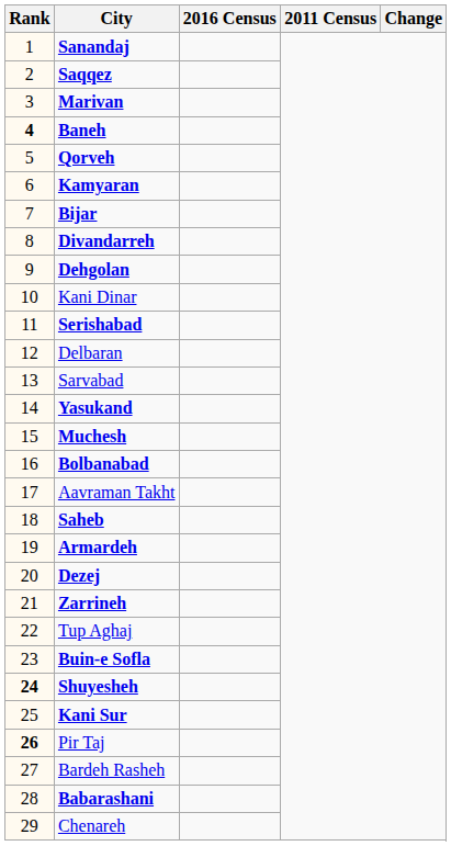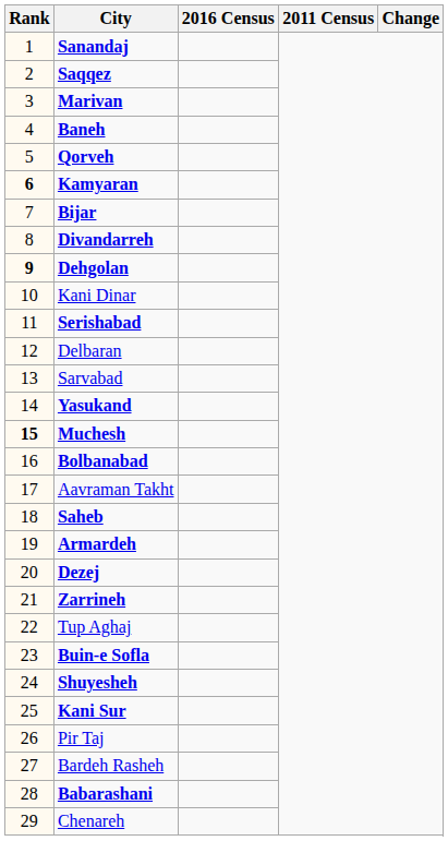Baneh | Rank: bold -> normal
Kamyaran | Rank: normal -> bold
Dehgolan | Rank: normal -> bold
Muchesh | Rank: normal -> bold
Shuyesheh | Rank: bold -> normal
Pir Taj | Rank: bold -> normal
